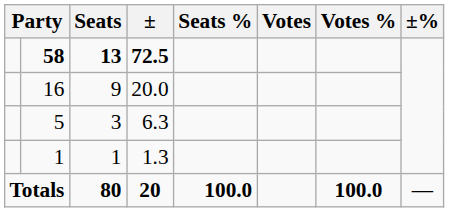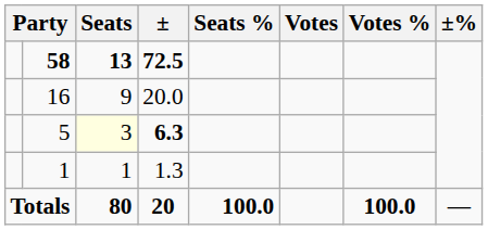5 | Seats: no background -> lightyellow background
5 | ±: normal -> bold
